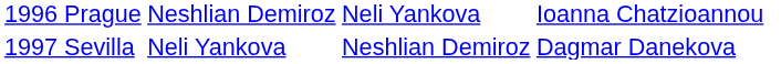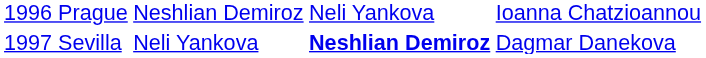1997 Sevilla | column 3: normal -> bold
